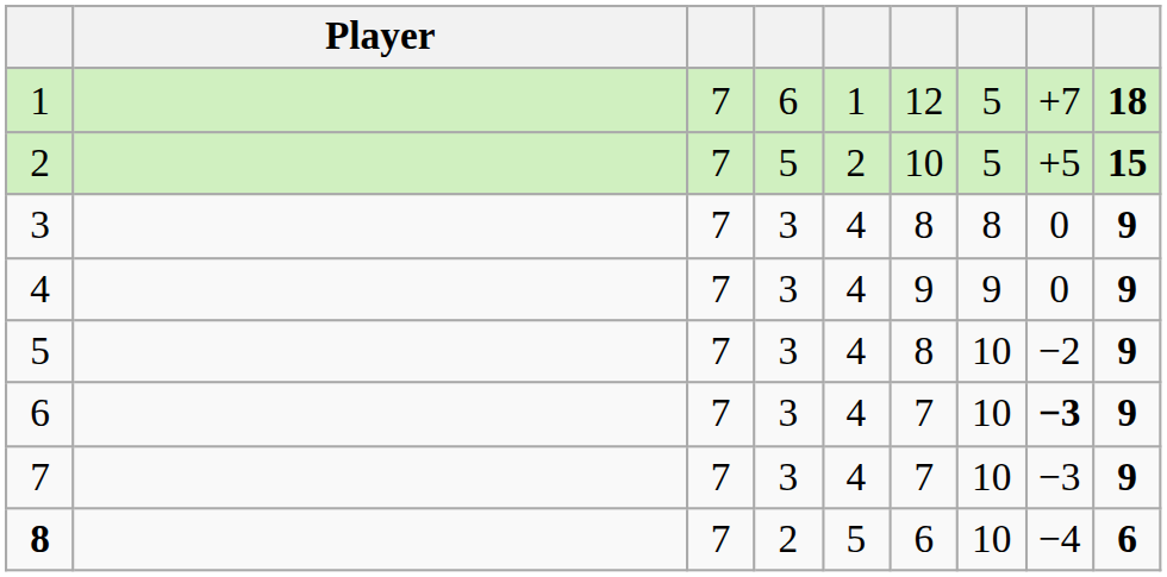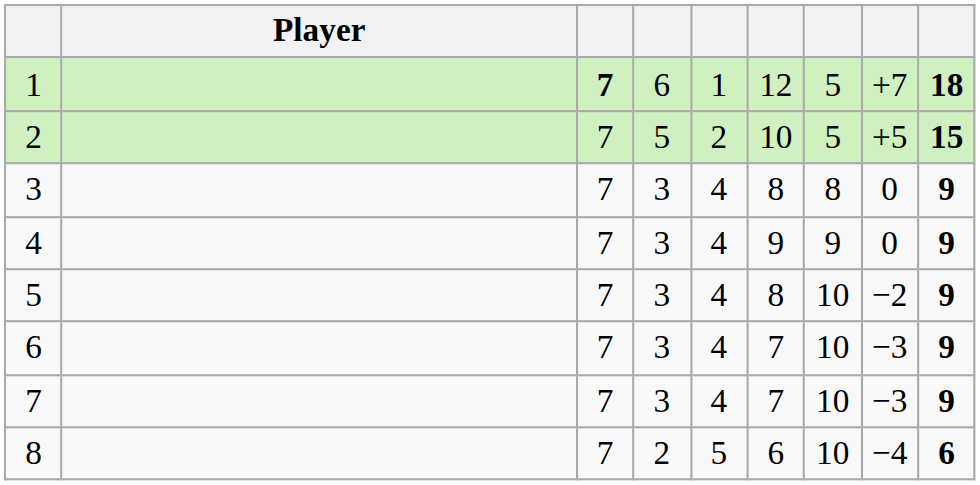row 2 | column 3: normal -> bold
row 7 | column 8: bold -> normal
row 9 | column 1: bold -> normal
